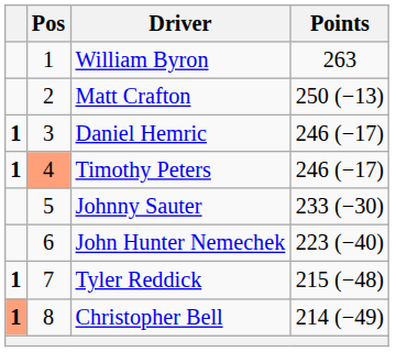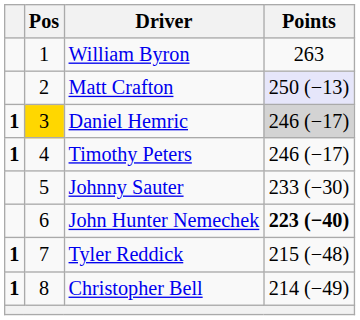Matt Crafton | Points: no background -> lavender background
Daniel Hemric | Pos: no background -> gold background
Daniel Hemric | Points: no background -> lightgrey background
Timothy Peters | Pos: lightsalmon background -> no background
John Hunter Nemechek | Points: normal -> bold
Christopher Bell | column 1: lightsalmon background -> no background
